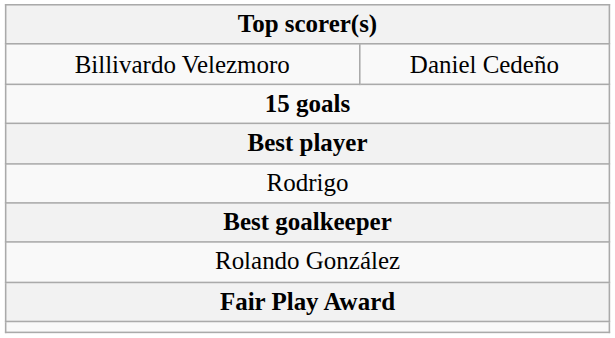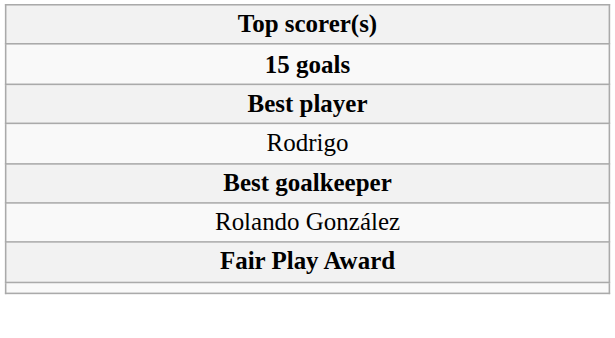- row: Billivardo Velezmoro | Daniel Cedeño
